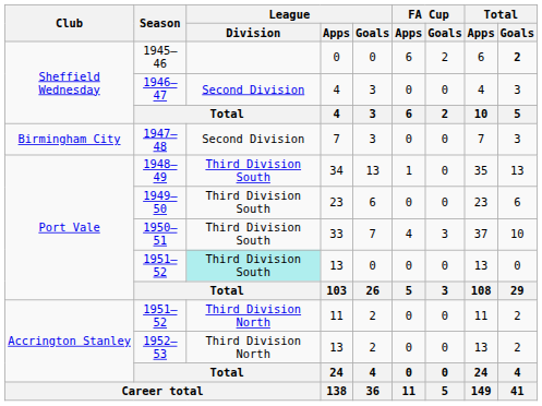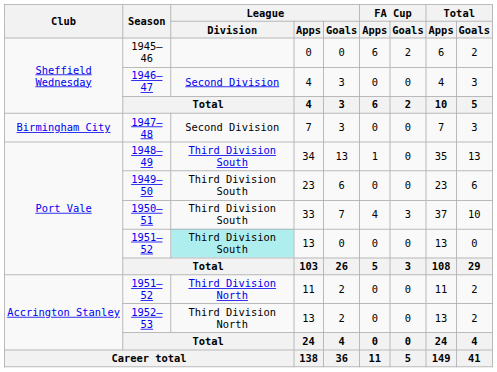1945–46 | Total / Goals: bold -> normal
